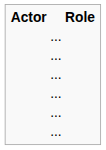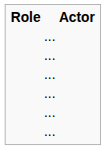columns swapped: Actor <-> Role
